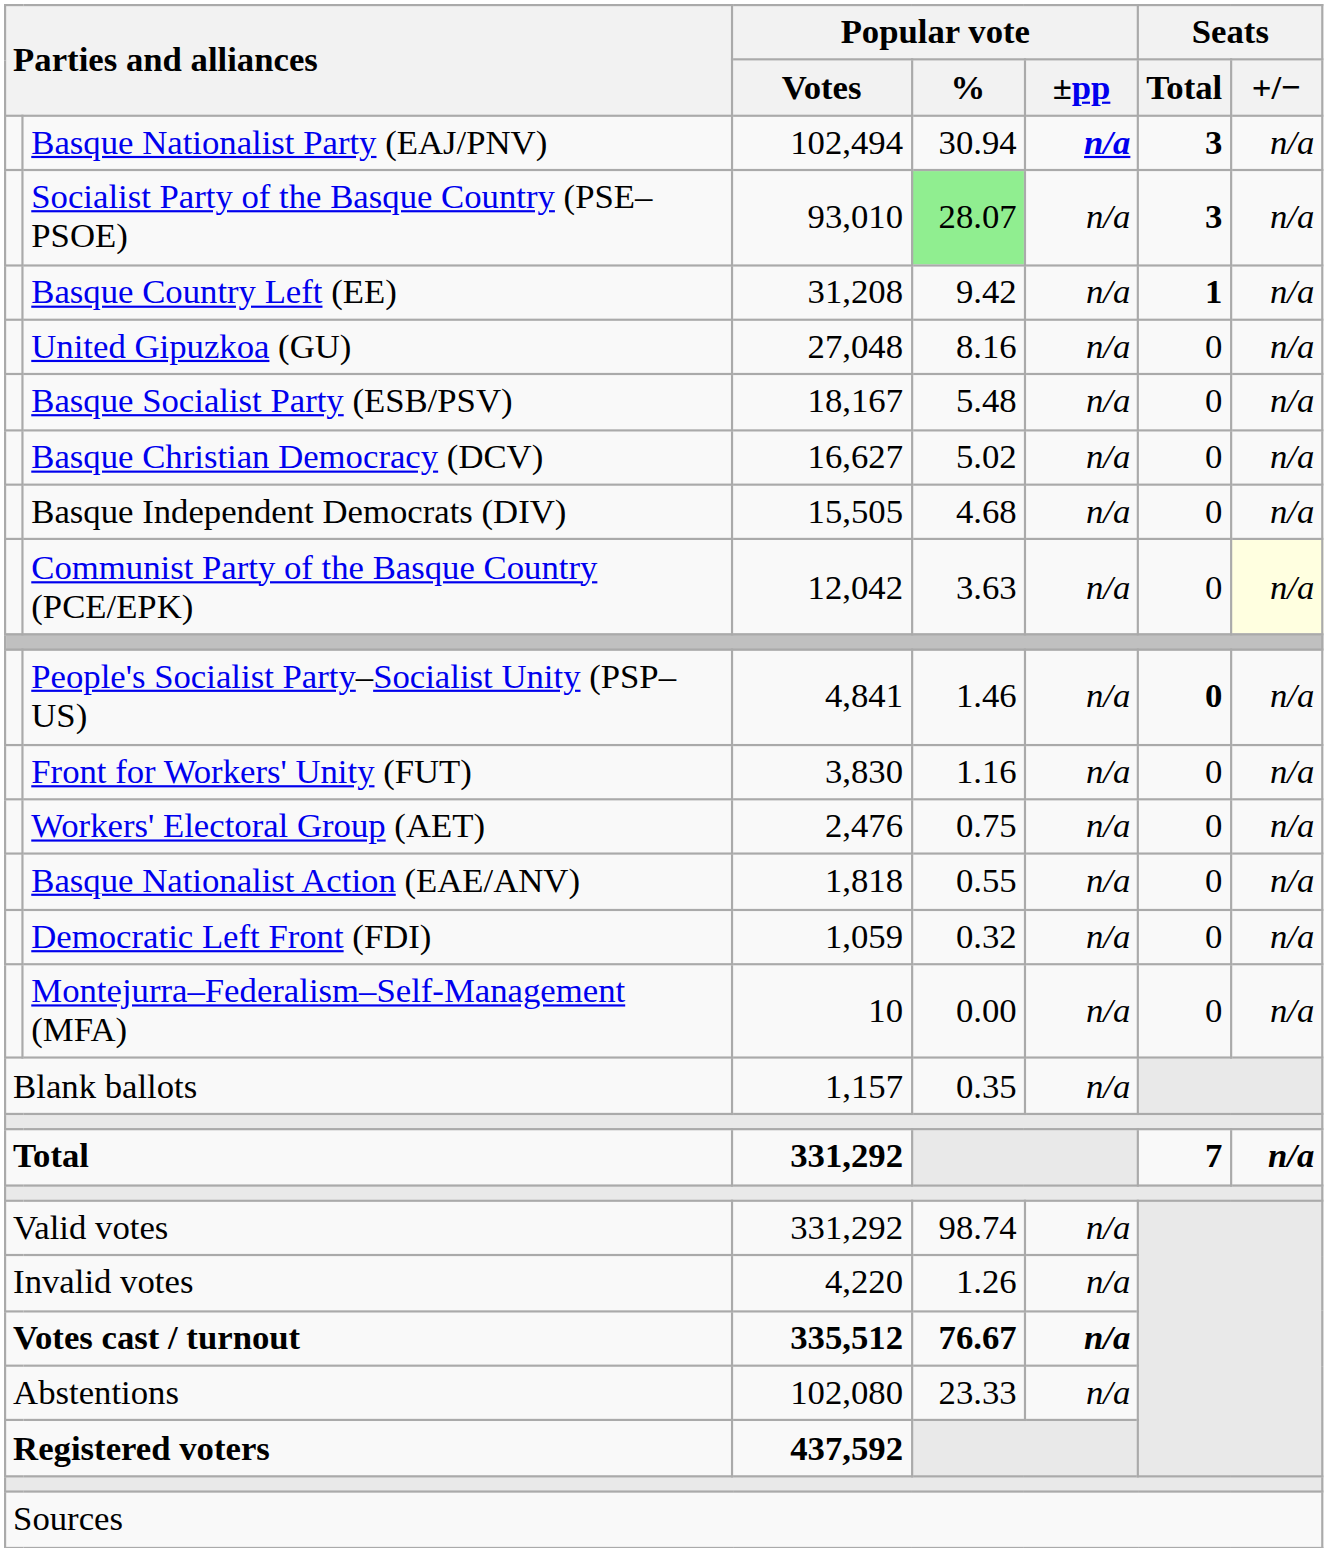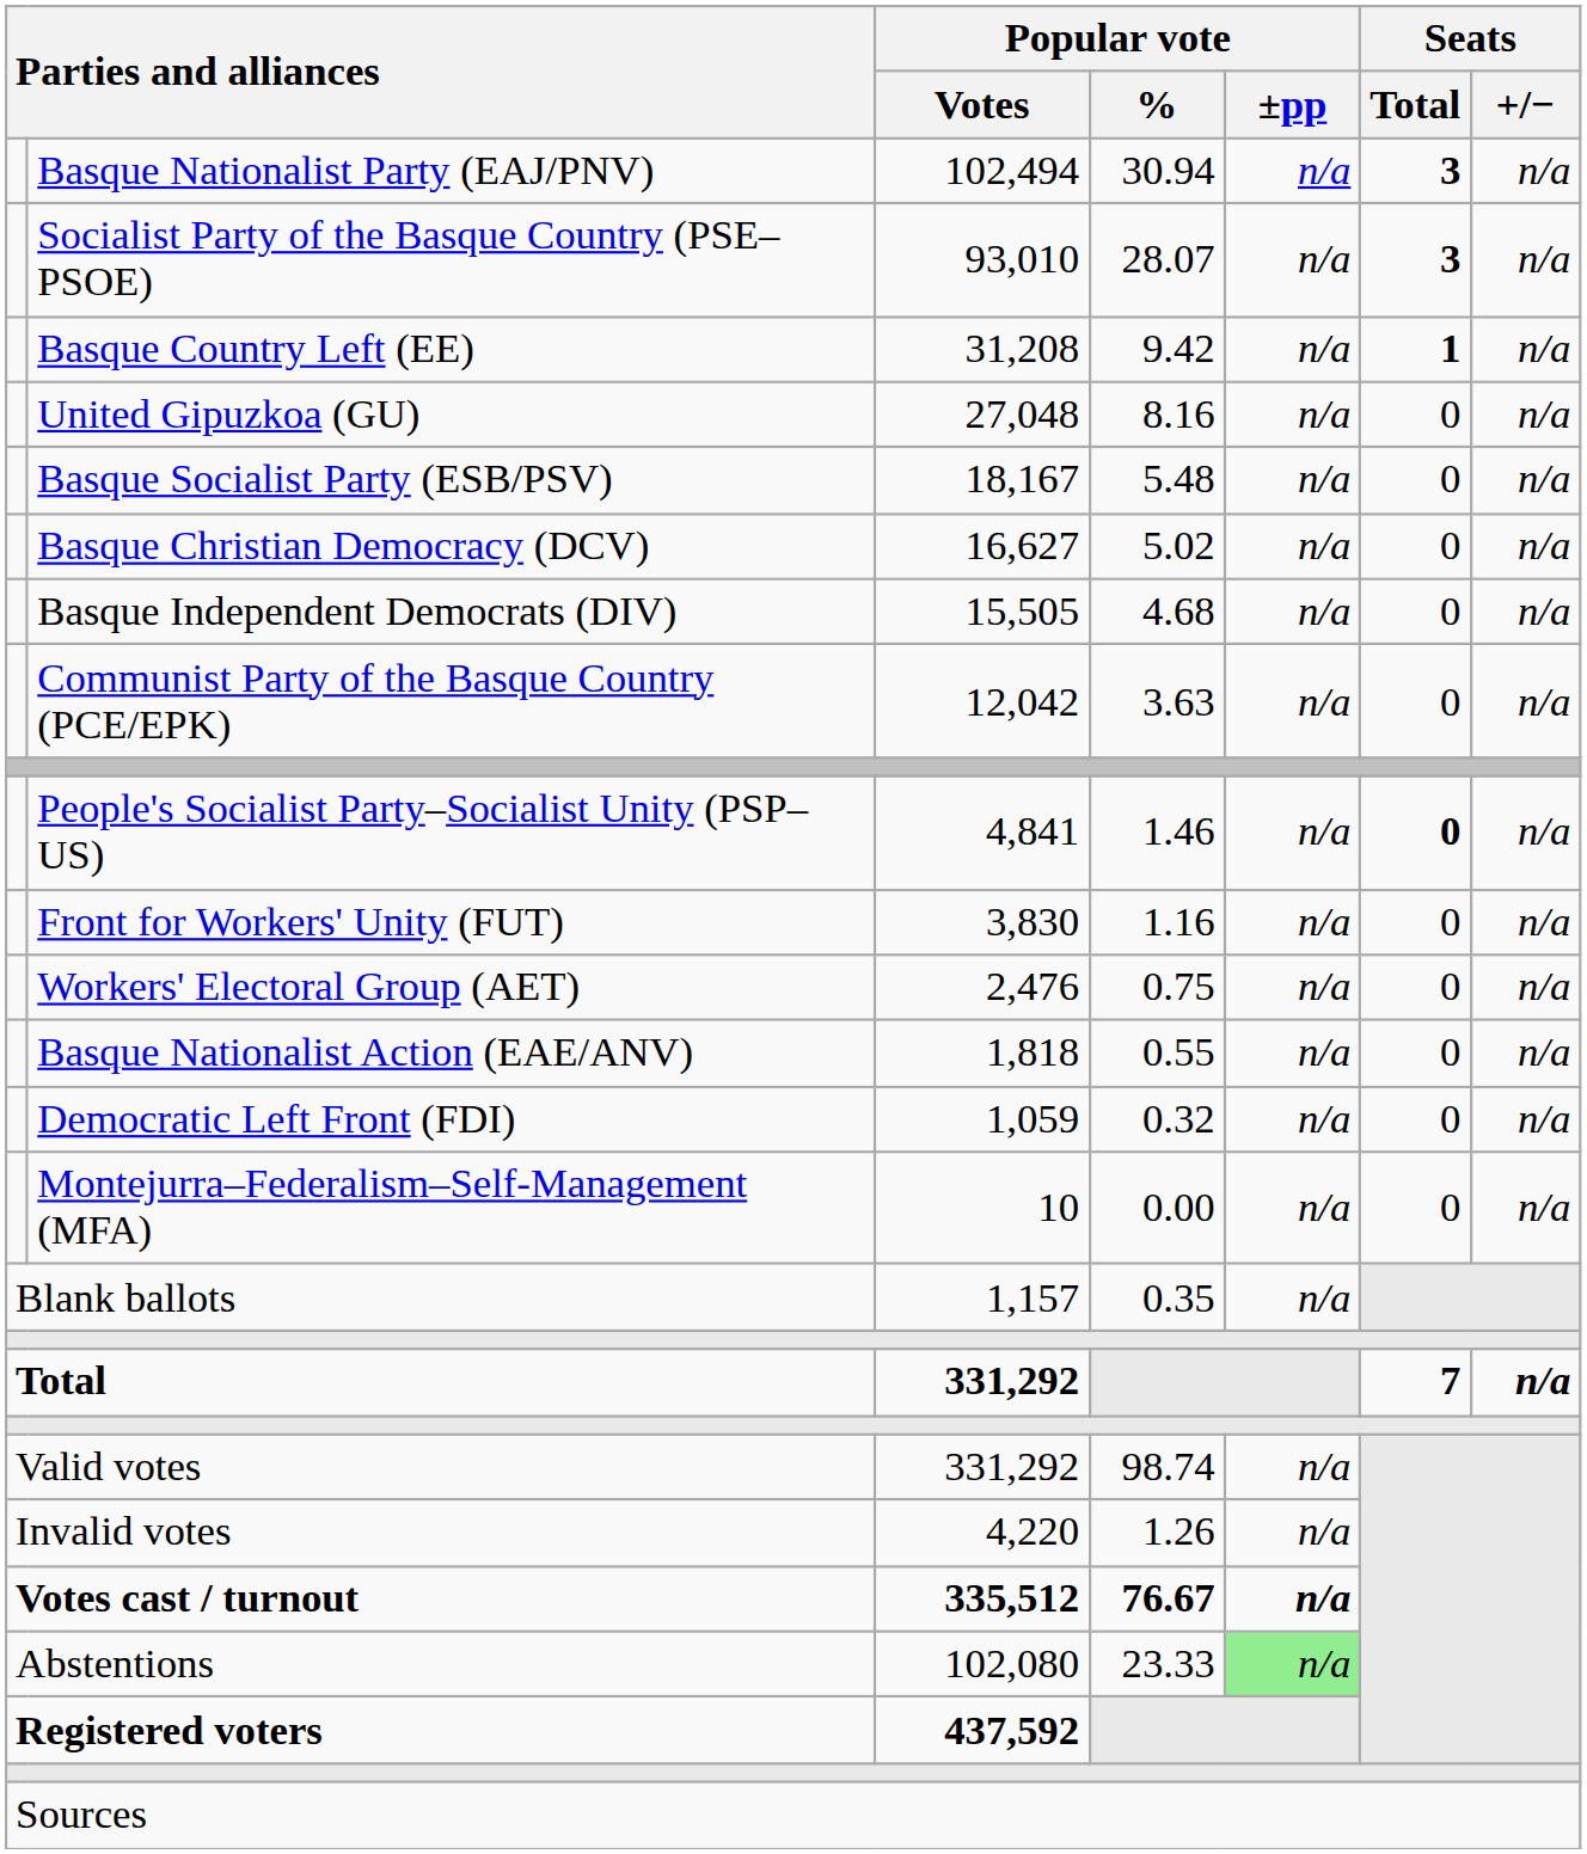Basque Nationalist Party (EAJ/PNV) | Popular vote / ±pp: bold -> normal
Socialist Party of the Basque Country (PSE–PSOE) | Popular vote / %: lightgreen background -> no background
Communist Party of the Basque Country (PCE/EPK) | Seats / +/−: lightyellow background -> no background
Abstentions | Popular vote / ±pp: no background -> lightgreen background
